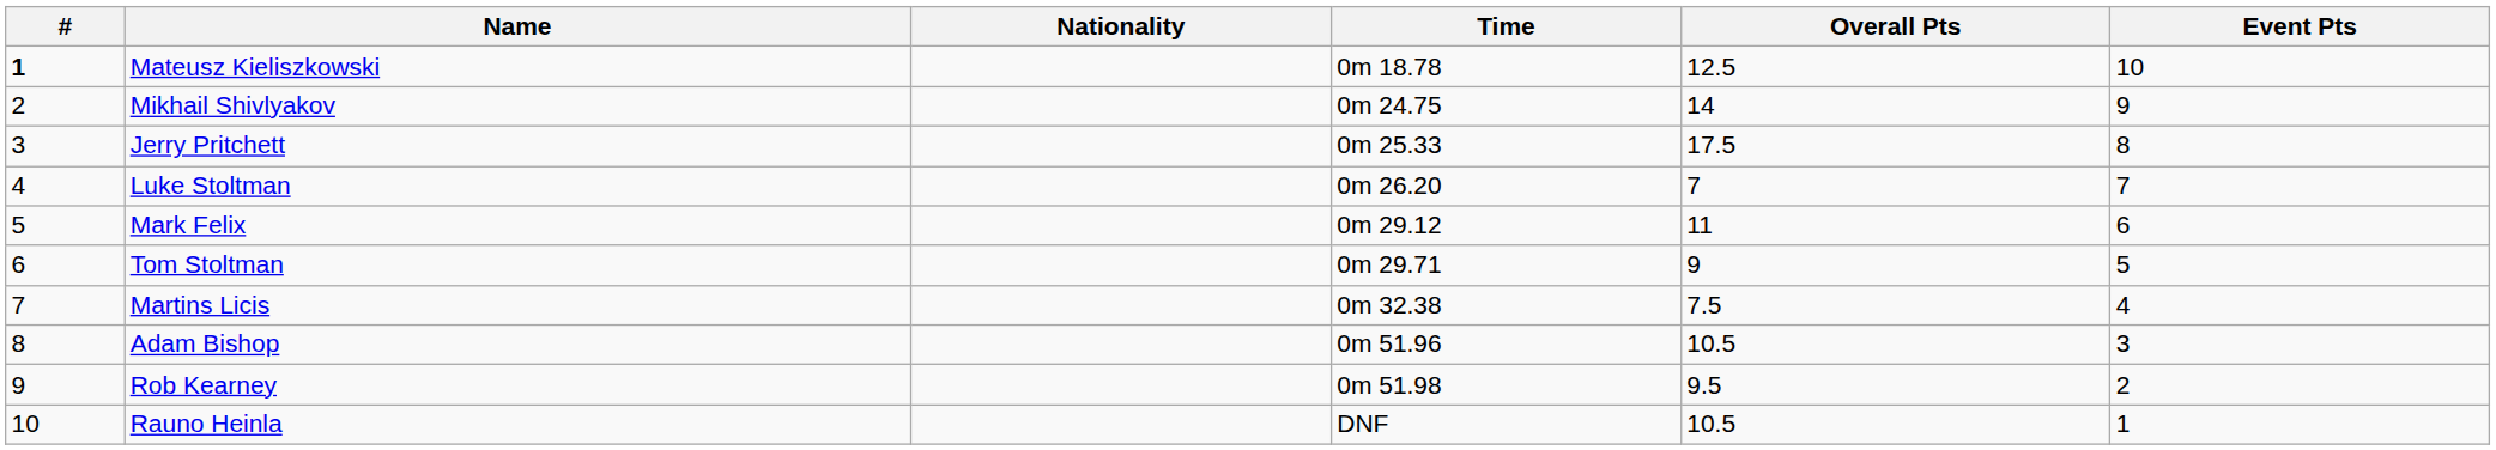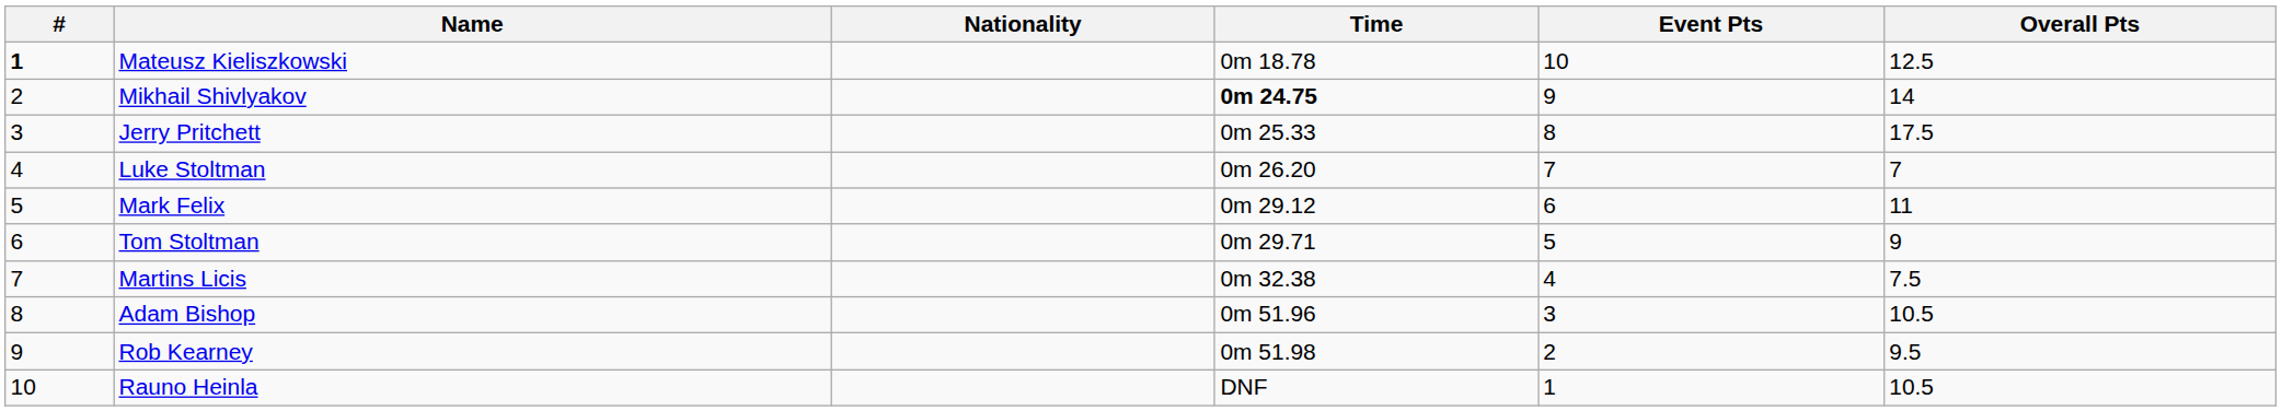columns swapped: Event Pts <-> Overall Pts
Mikhail Shivlyakov | Time: normal -> bold
